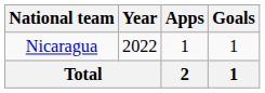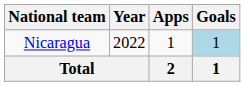Nicaragua | Goals: no background -> lightblue background
